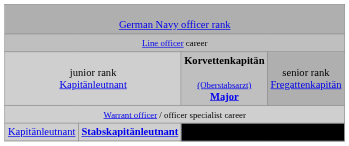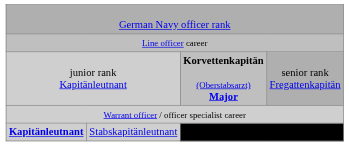Kapitänleutnant | column 1: normal -> bold
Kapitänleutnant | column 2: bold -> normal
